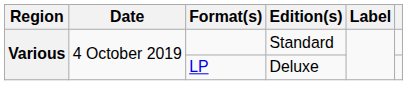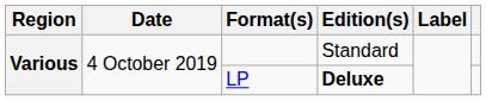LP | Edition(s): normal -> bold
